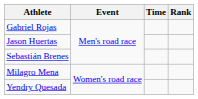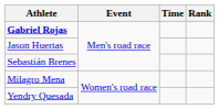Gabriel Rojas | Athlete: normal -> bold
